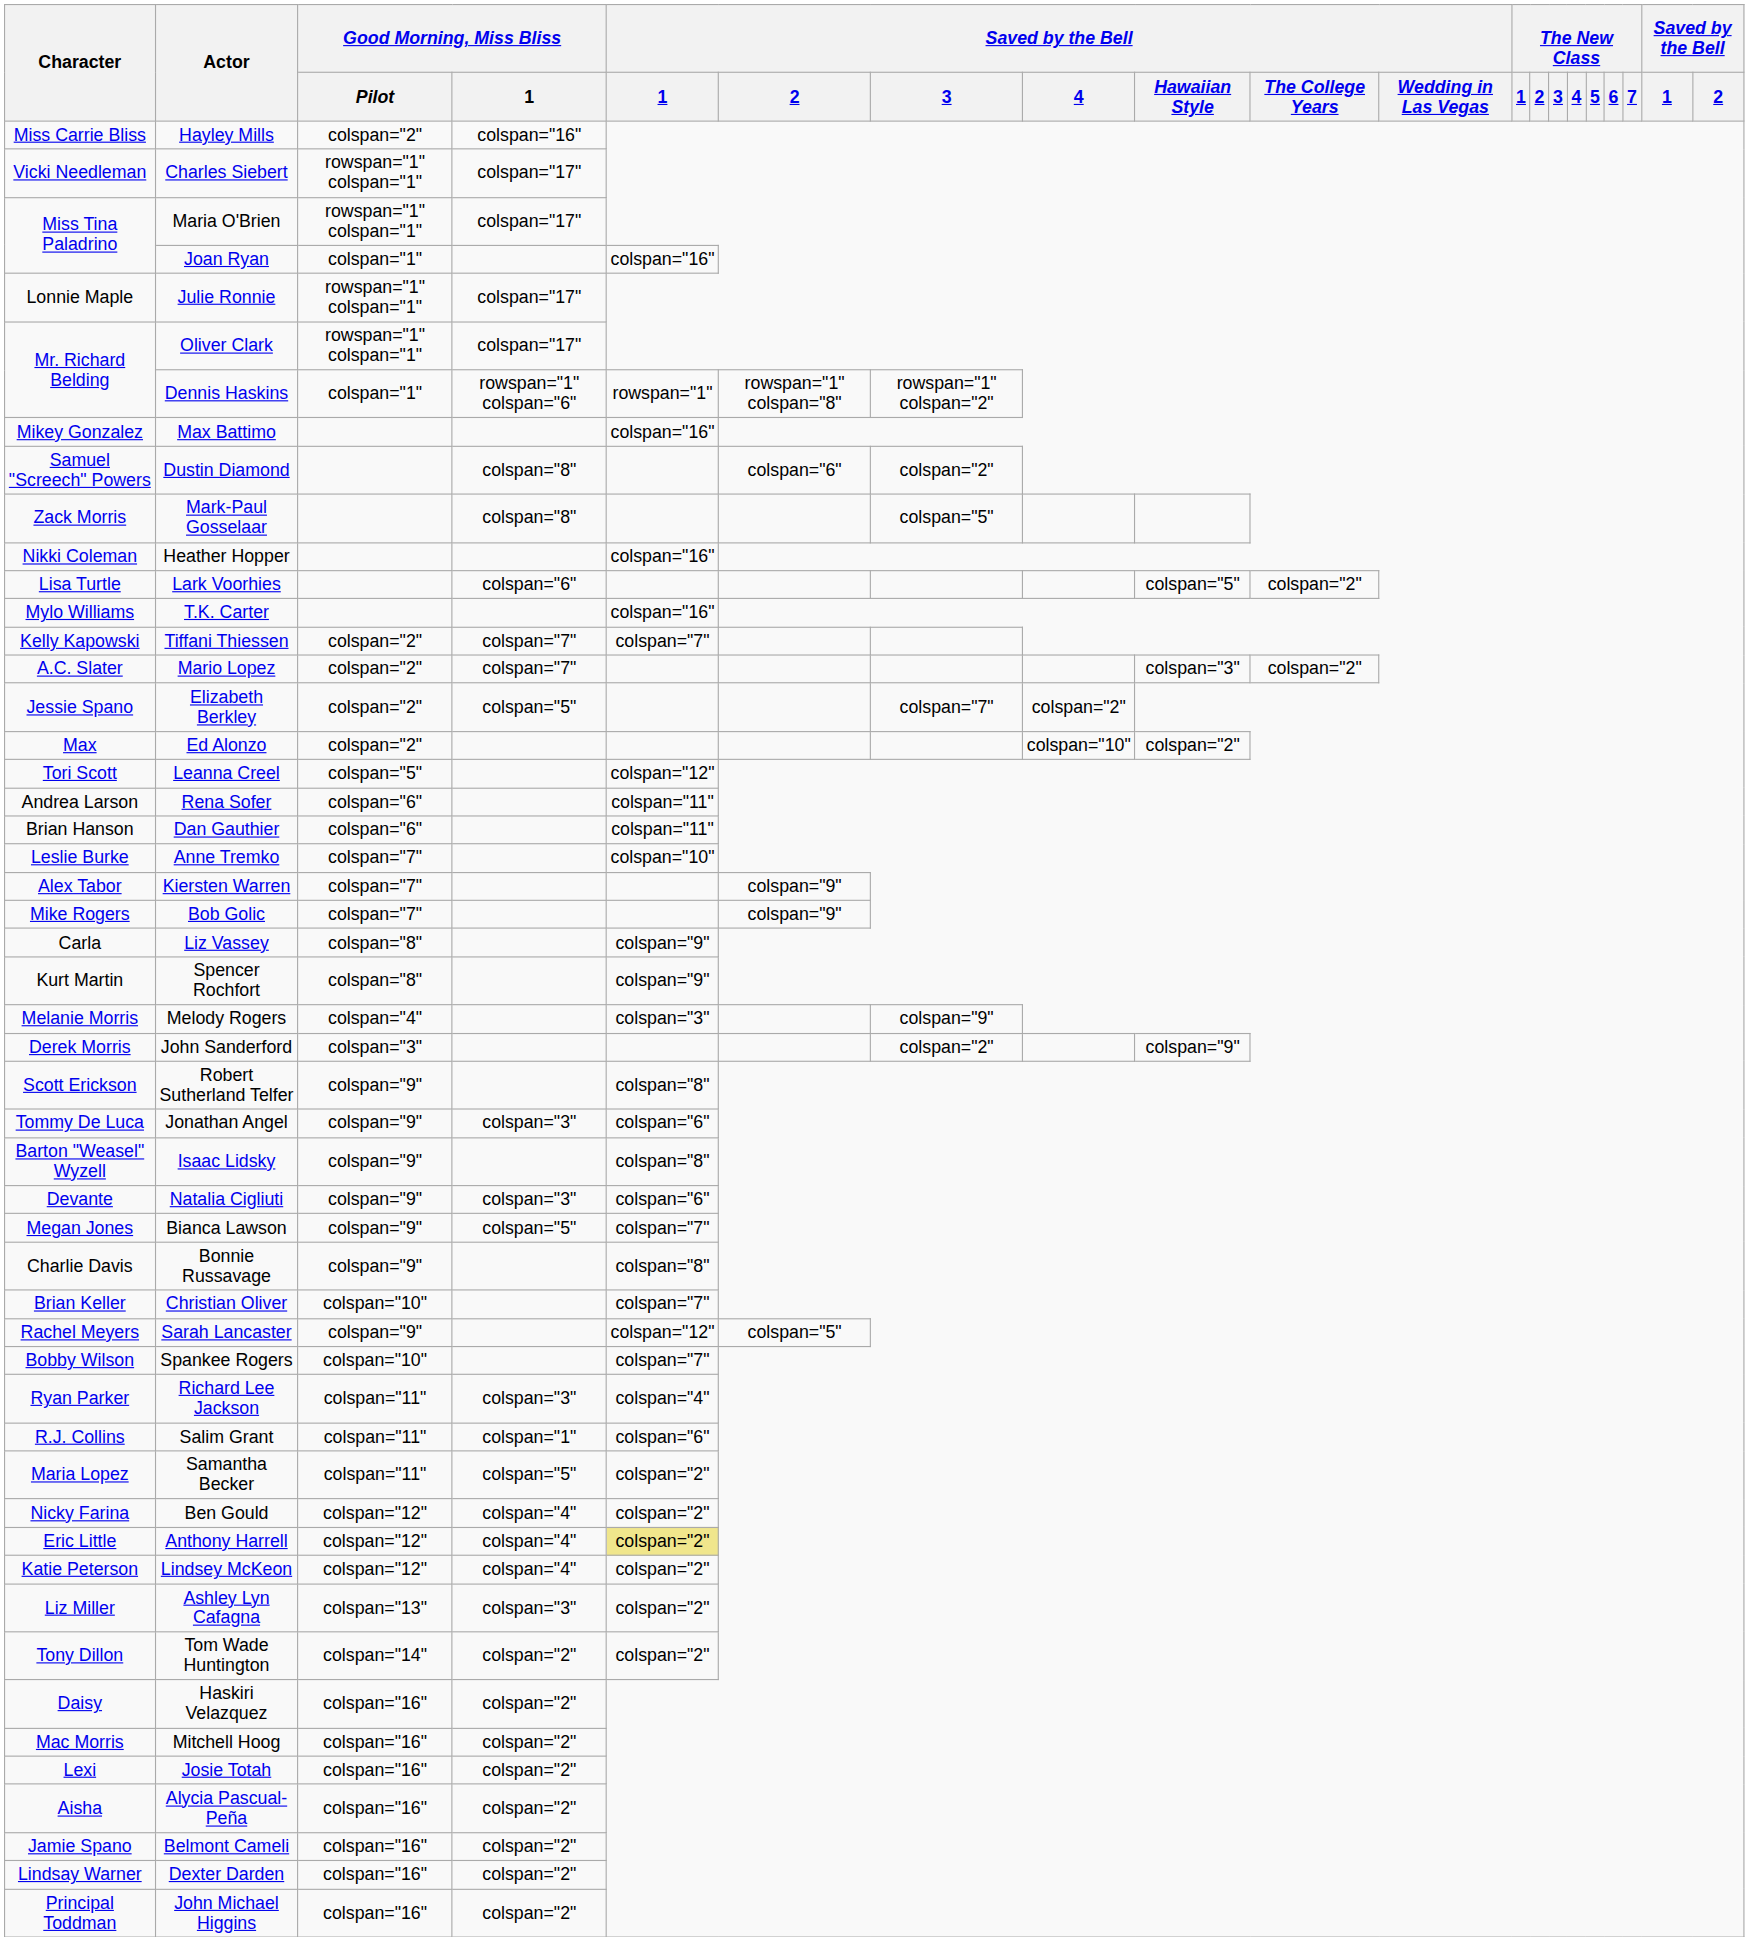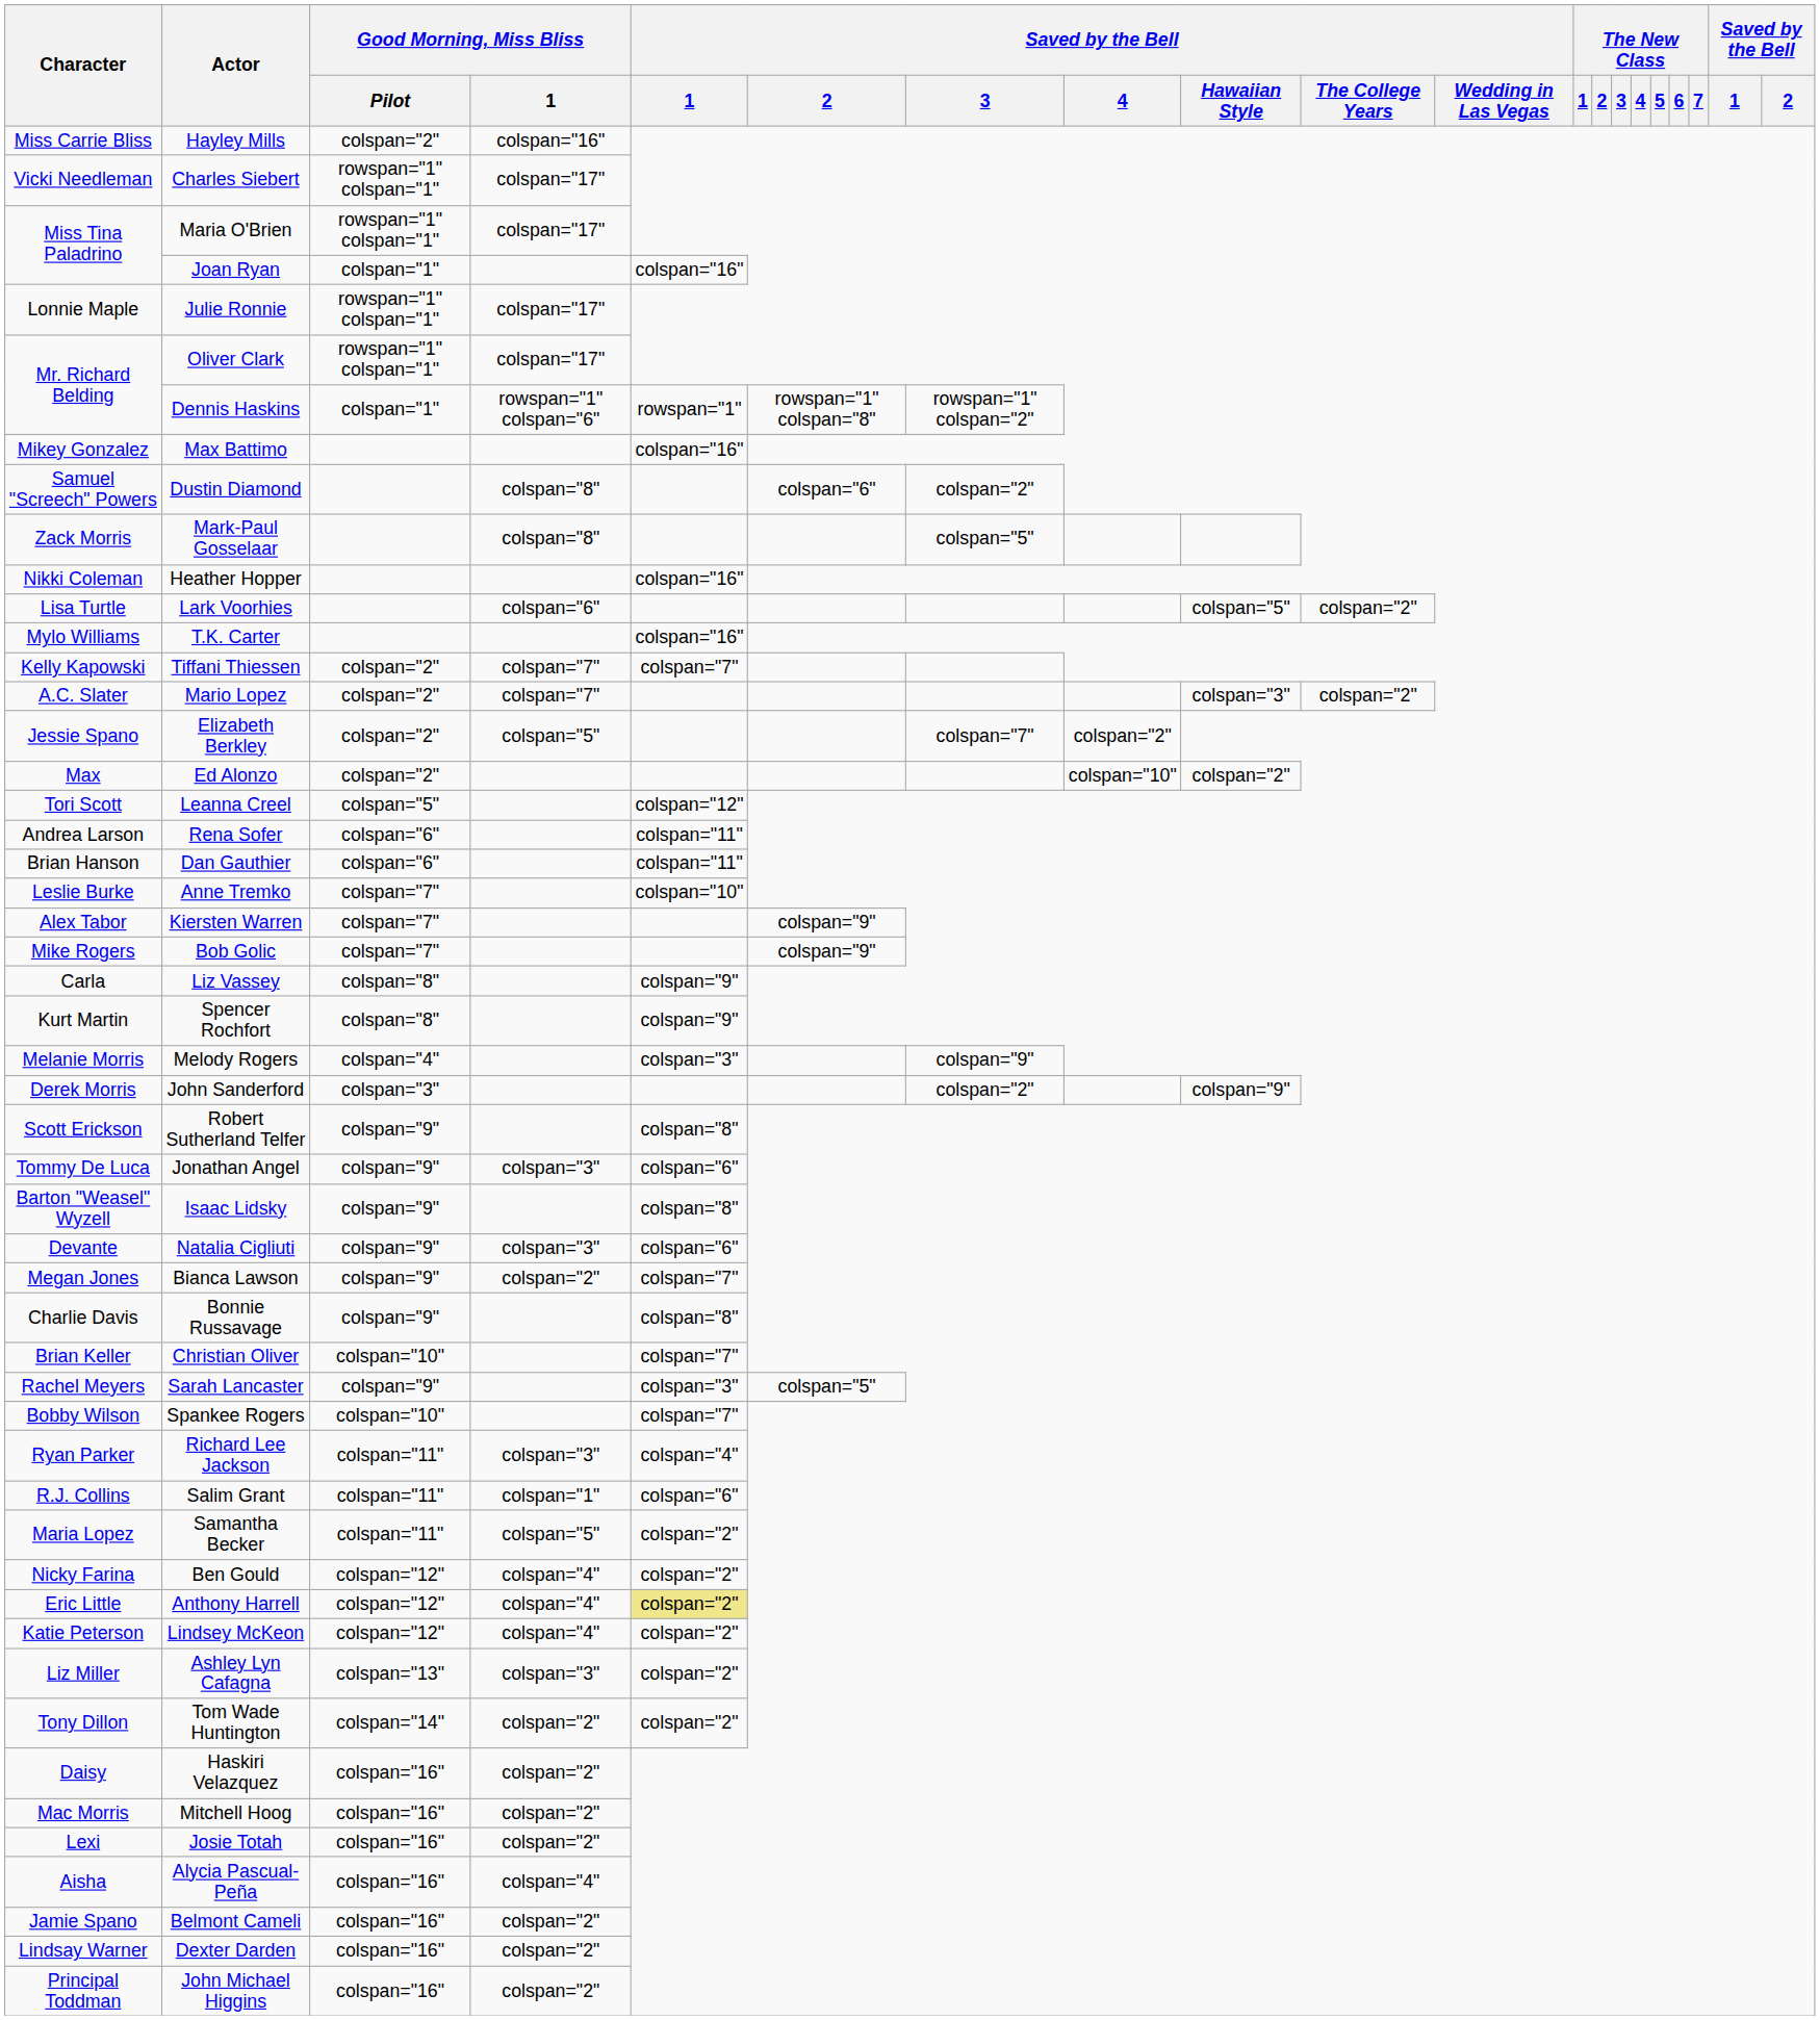Bianca Lawson | Good Morning, Miss Bliss / 1: colspan="5" -> colspan="2"
Sarah Lancaster | column 5: colspan="12" -> colspan="3"
Alycia Pascual-Peña | Good Morning, Miss Bliss / 1: colspan="2" -> colspan="4"
